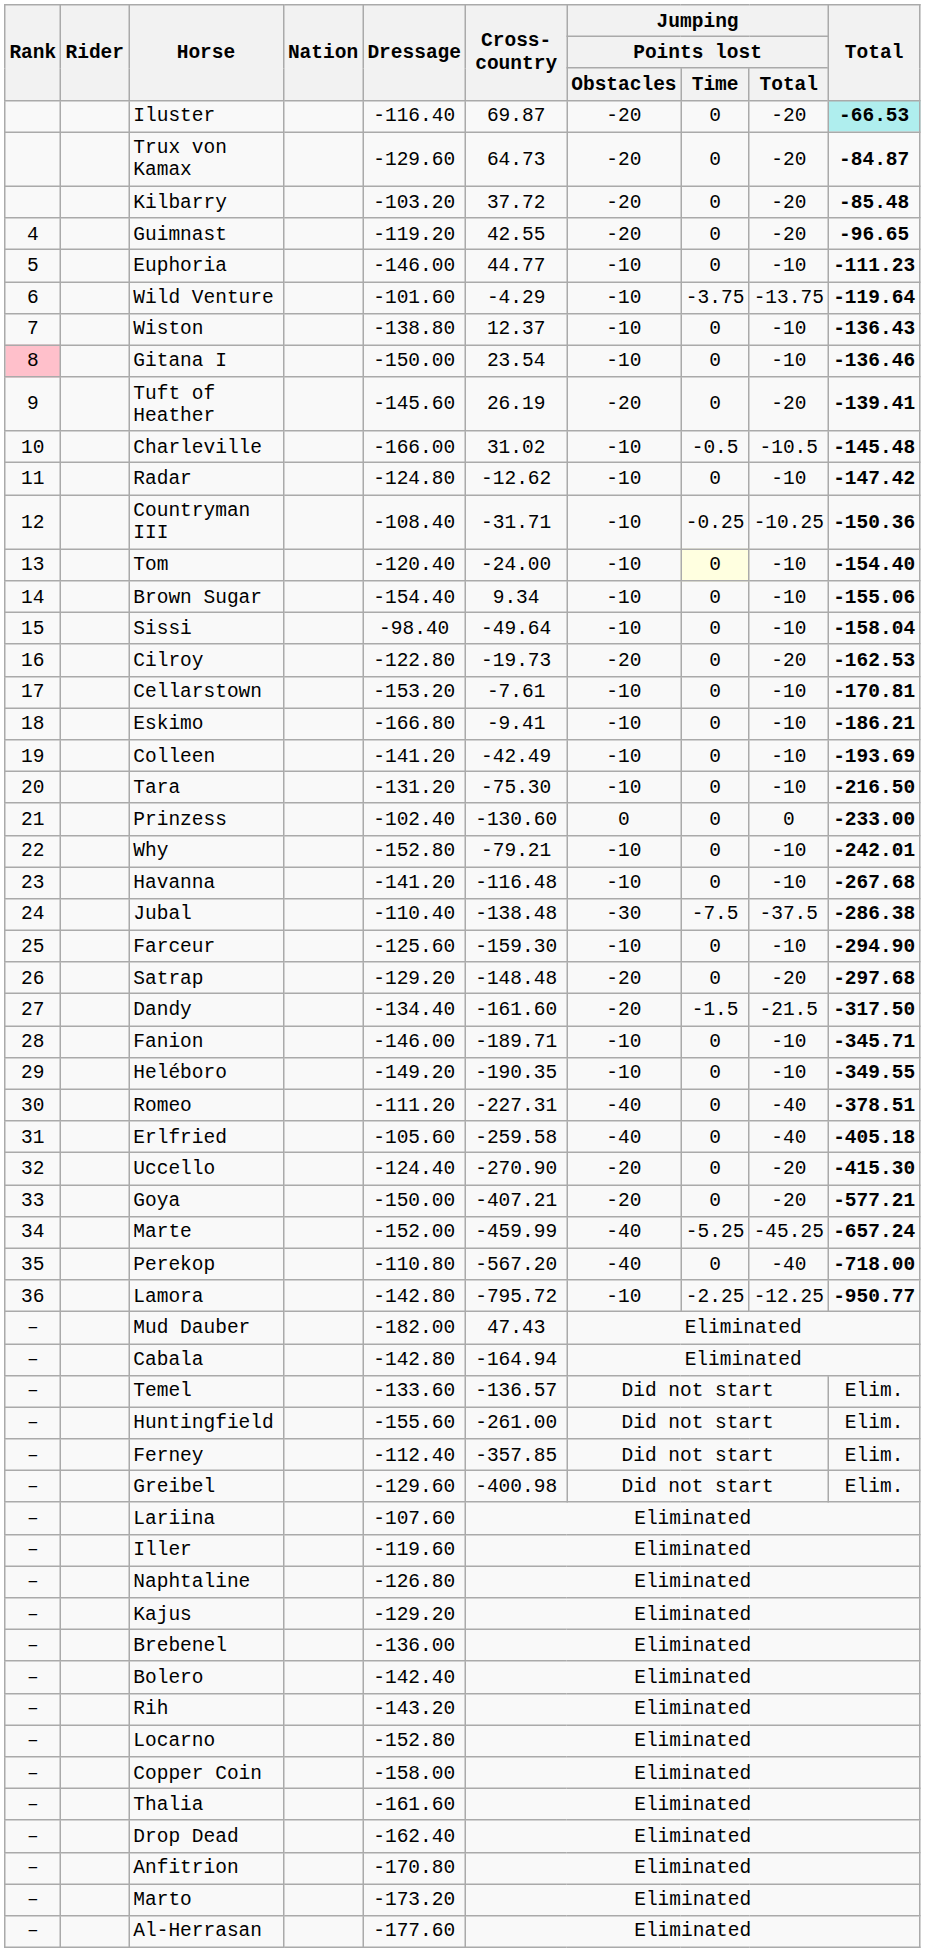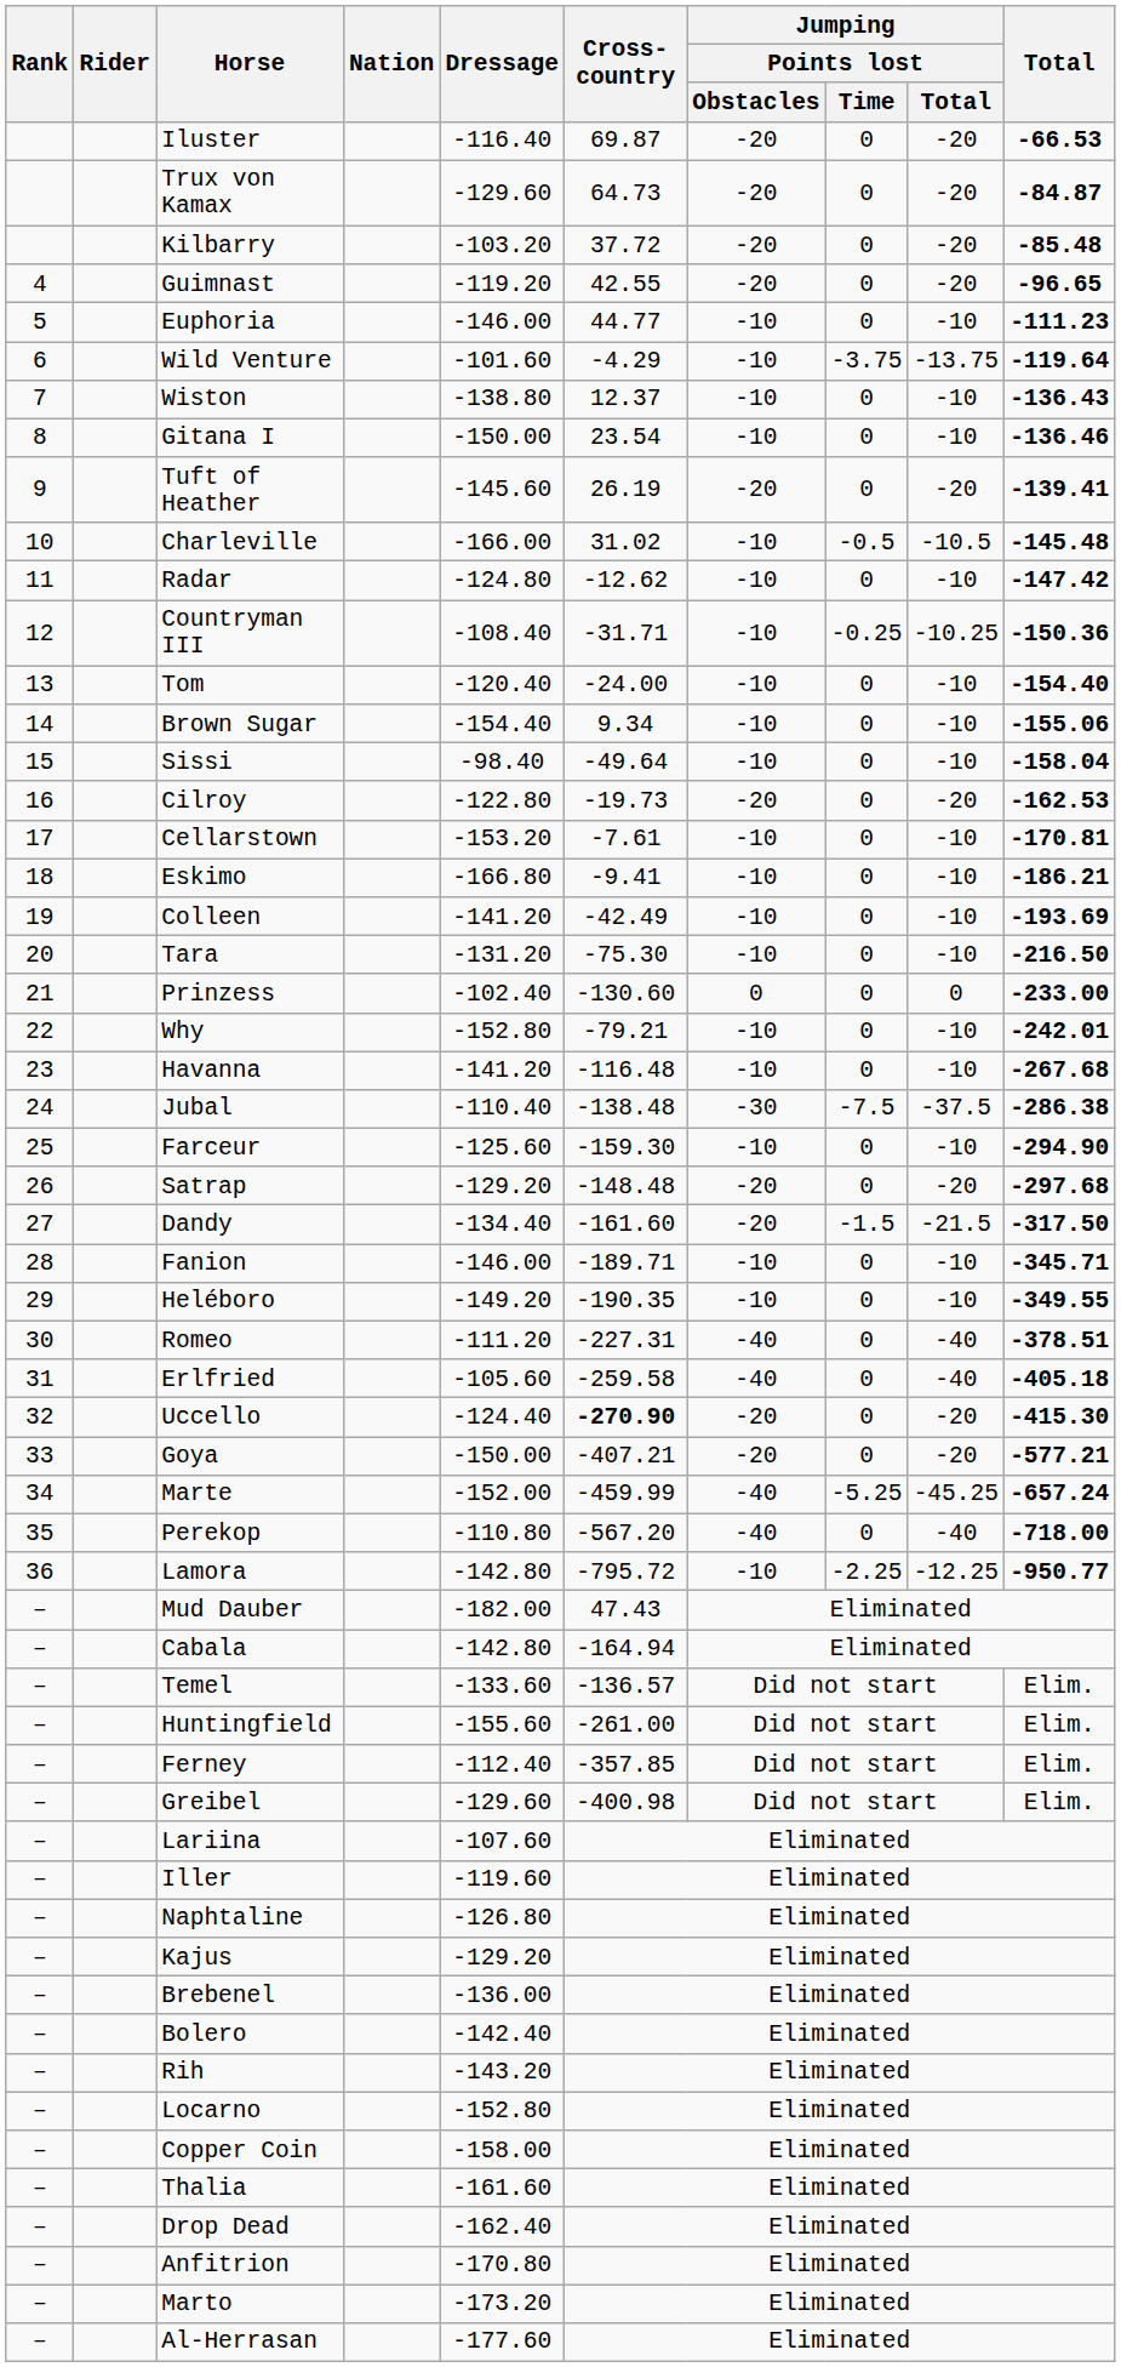Iluster | Total: paleturquoise background -> no background
Gitana I | Rank: pink background -> no background
Tom | Jumping / Points lost / Time: lightyellow background -> no background
Uccello | Cross-country: normal -> bold
